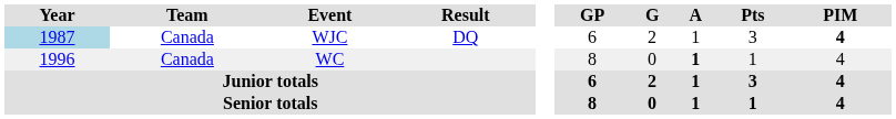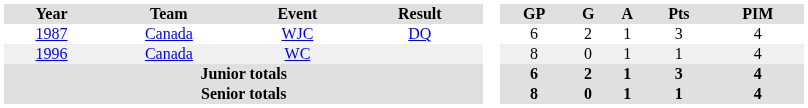WJC | Year: lightblue background -> no background
WJC | PIM: bold -> normal
WC | A: bold -> normal
